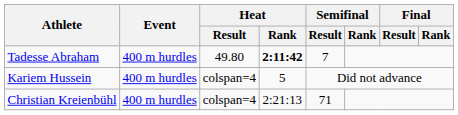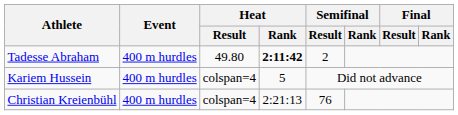Tadesse Abraham | Semifinal / Result: 7 -> 2
Christian Kreienbühl | Semifinal / Result: 71 -> 76
